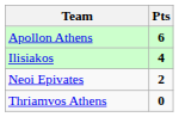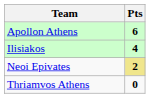Neoi Epivates | Pts: no background -> khaki background
